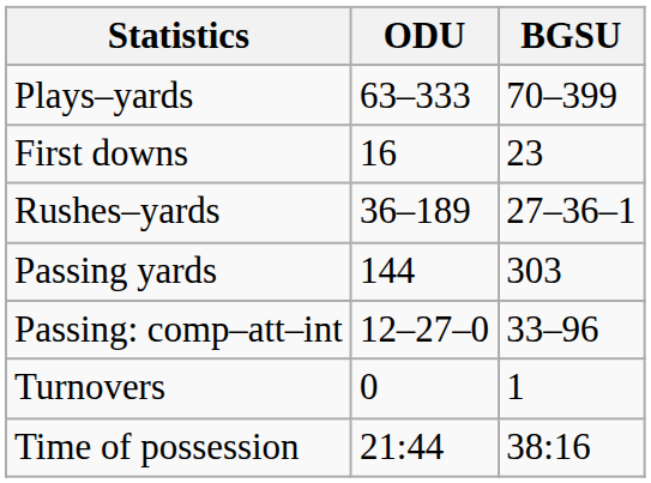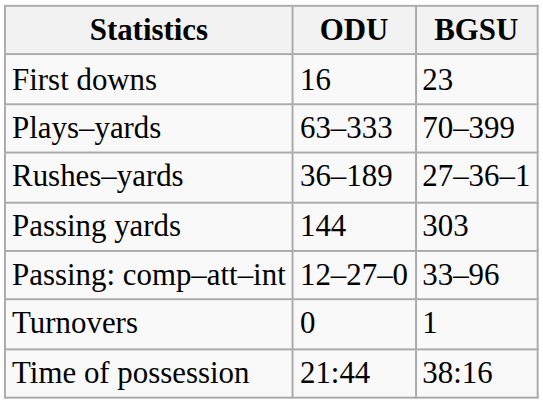rows swapped: First downs <-> Plays–yards
